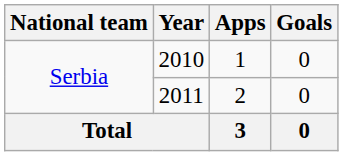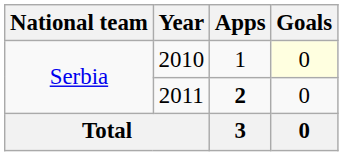2010 | Goals: no background -> lightyellow background
2011 | Apps: normal -> bold
